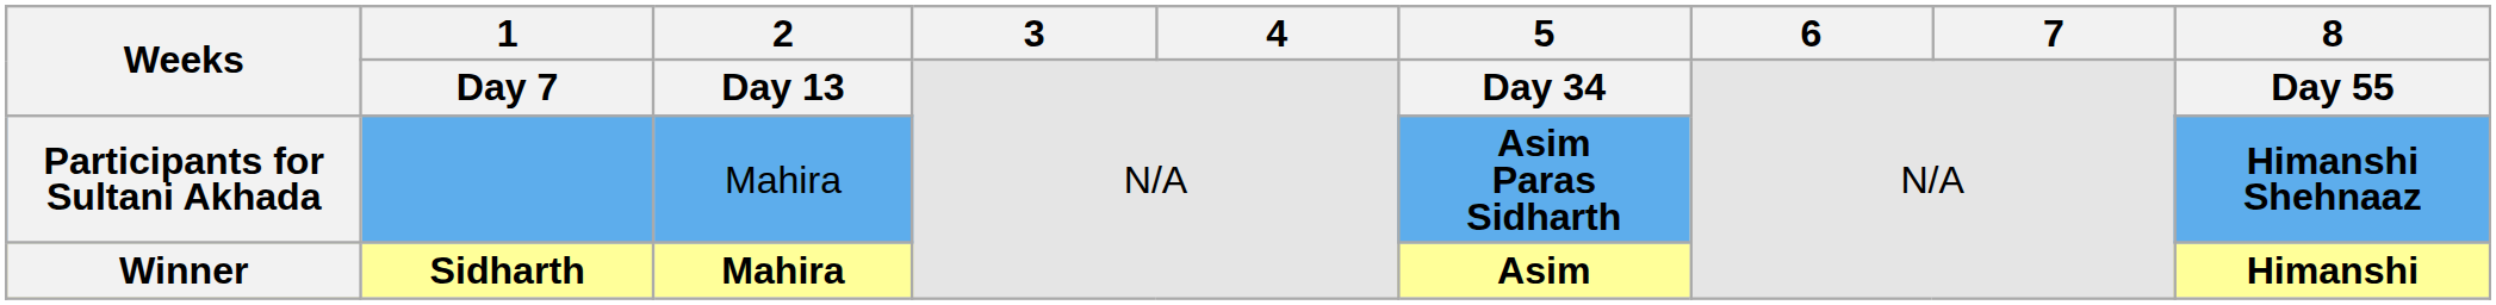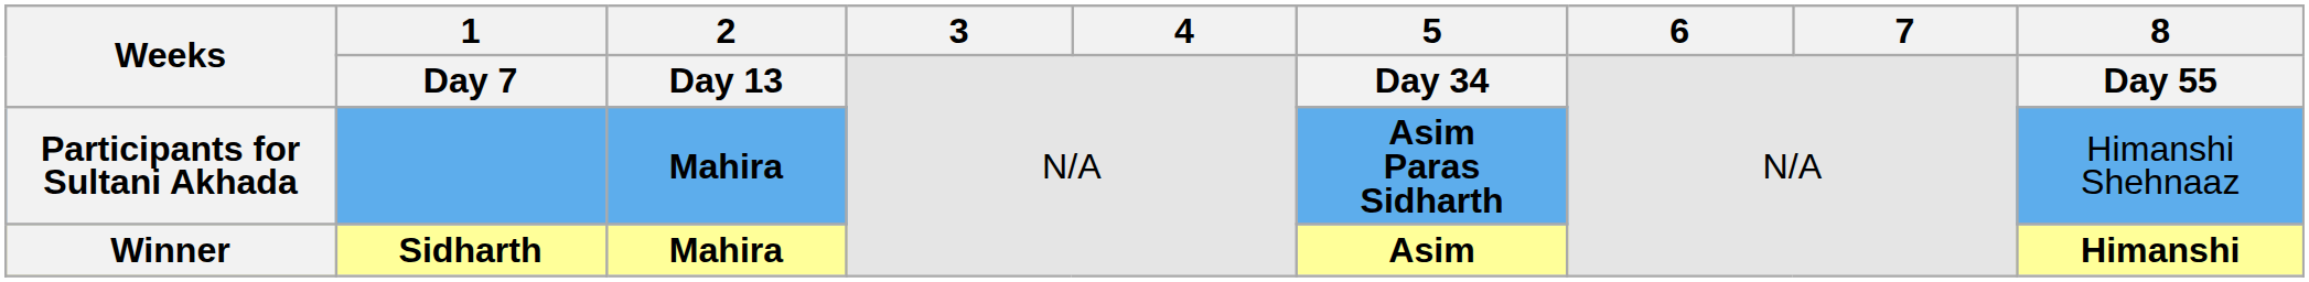Participants for Sultani Akhada | 2: normal -> bold
Participants for Sultani Akhada | 8: bold -> normal
